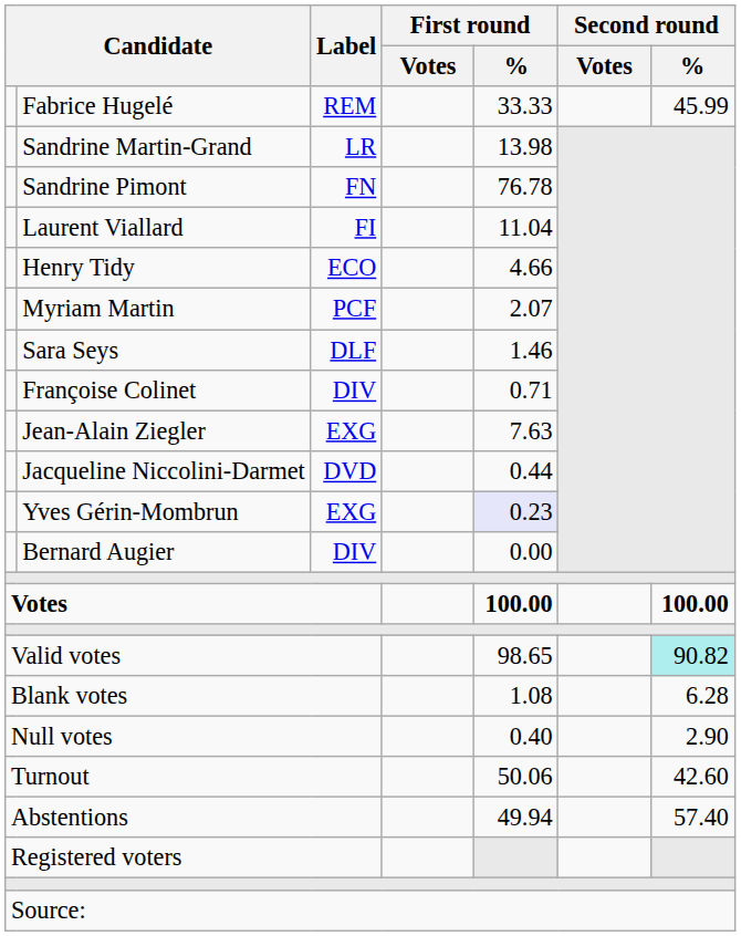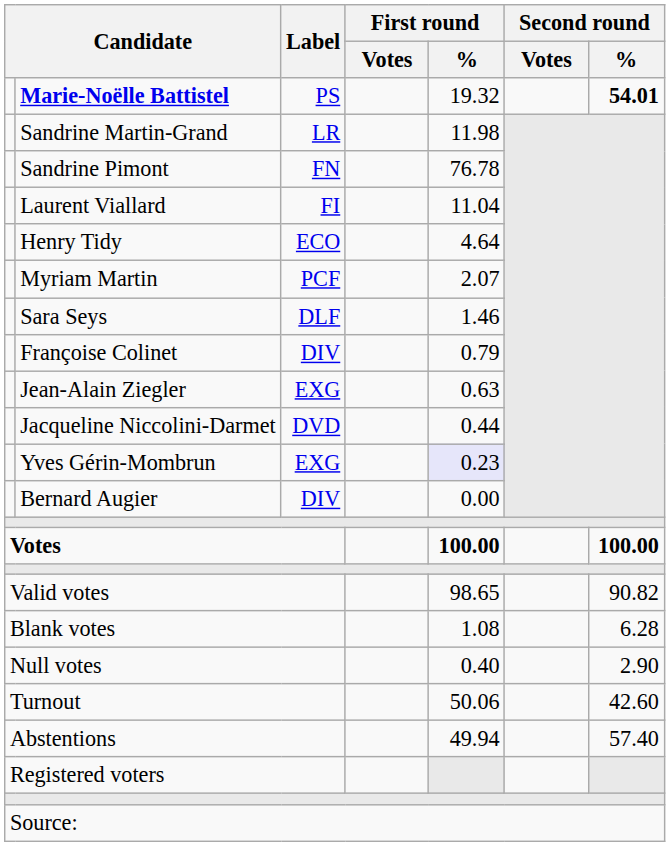- row: Fabrice Hugelé | REM | 33.33 | 45.99
+ row: Marie-Noëlle Battistel | PS | 19.32 | 54.01
Sandrine Martin-Grand | First round / %: 13.98 -> 11.98
Henry Tidy | First round / %: 4.66 -> 4.64
Françoise Colinet | First round / %: 0.71 -> 0.79
Jean-Alain Ziegler | First round / %: 7.63 -> 0.63
Valid votes | Second round / %: paleturquoise background -> no background
